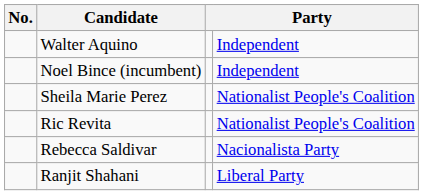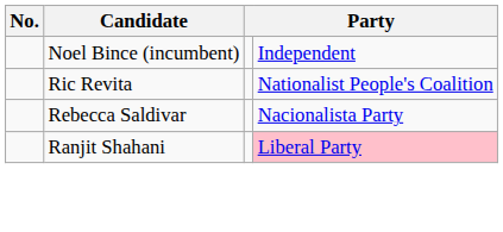- row: Walter Aquino | Independent
- row: Sheila Marie Perez | Nationalist People's Coalition
Ranjit Shahani | column 4: no background -> pink background
